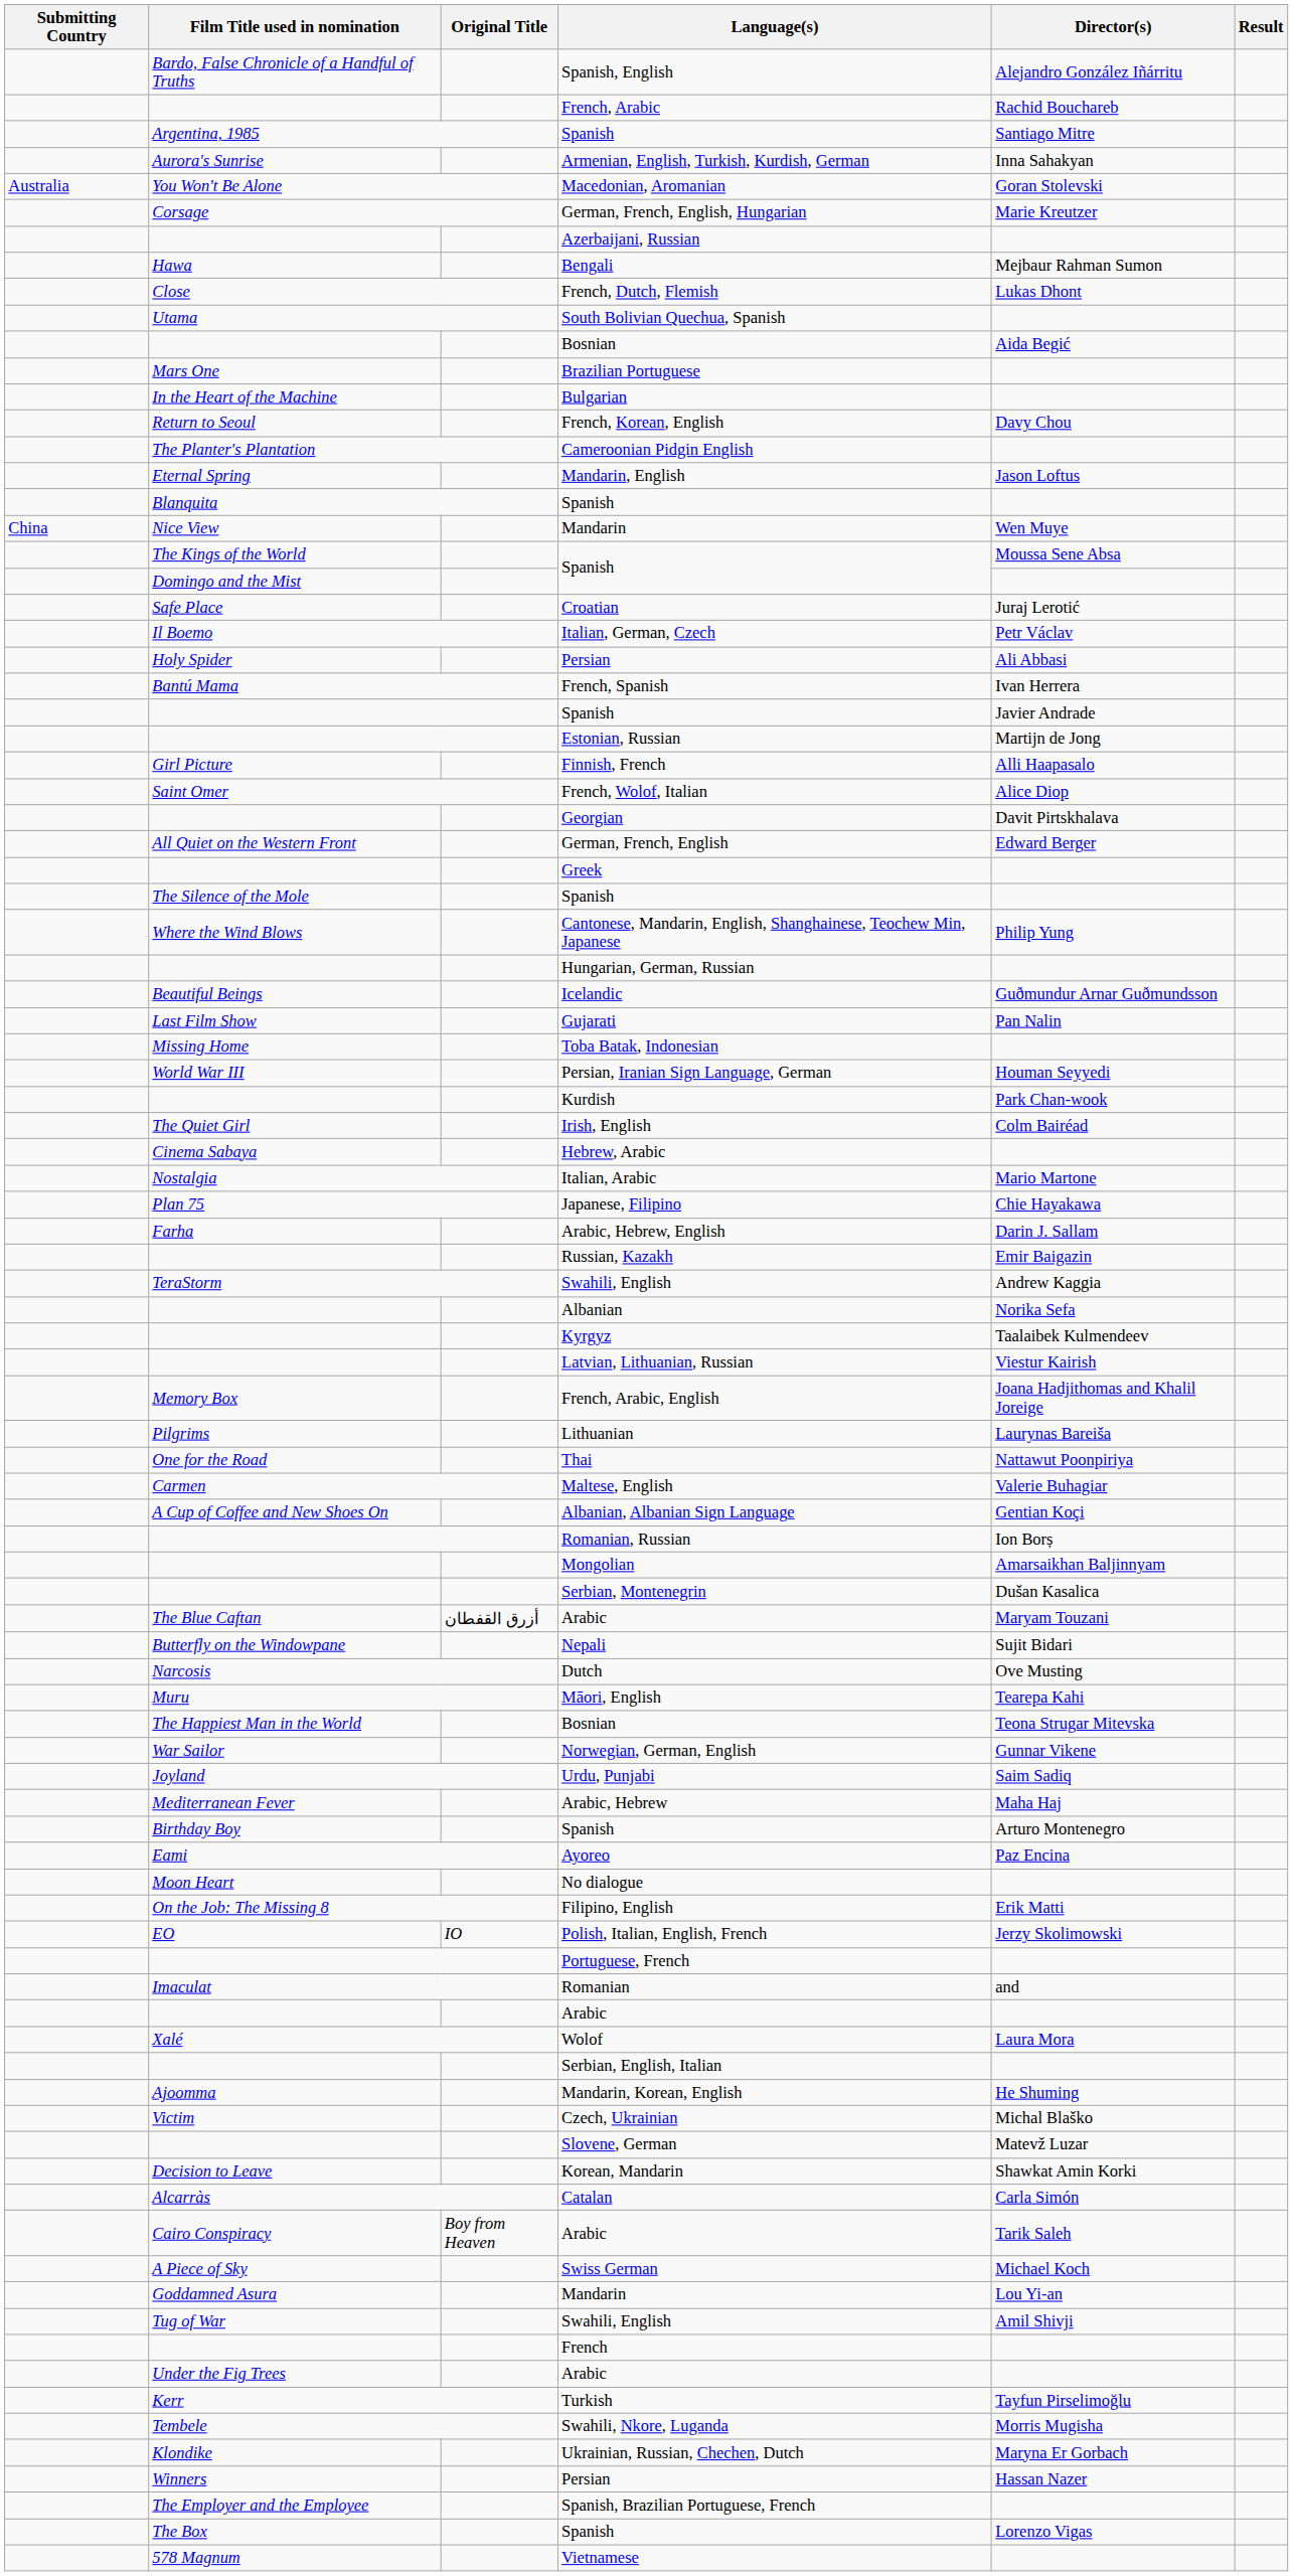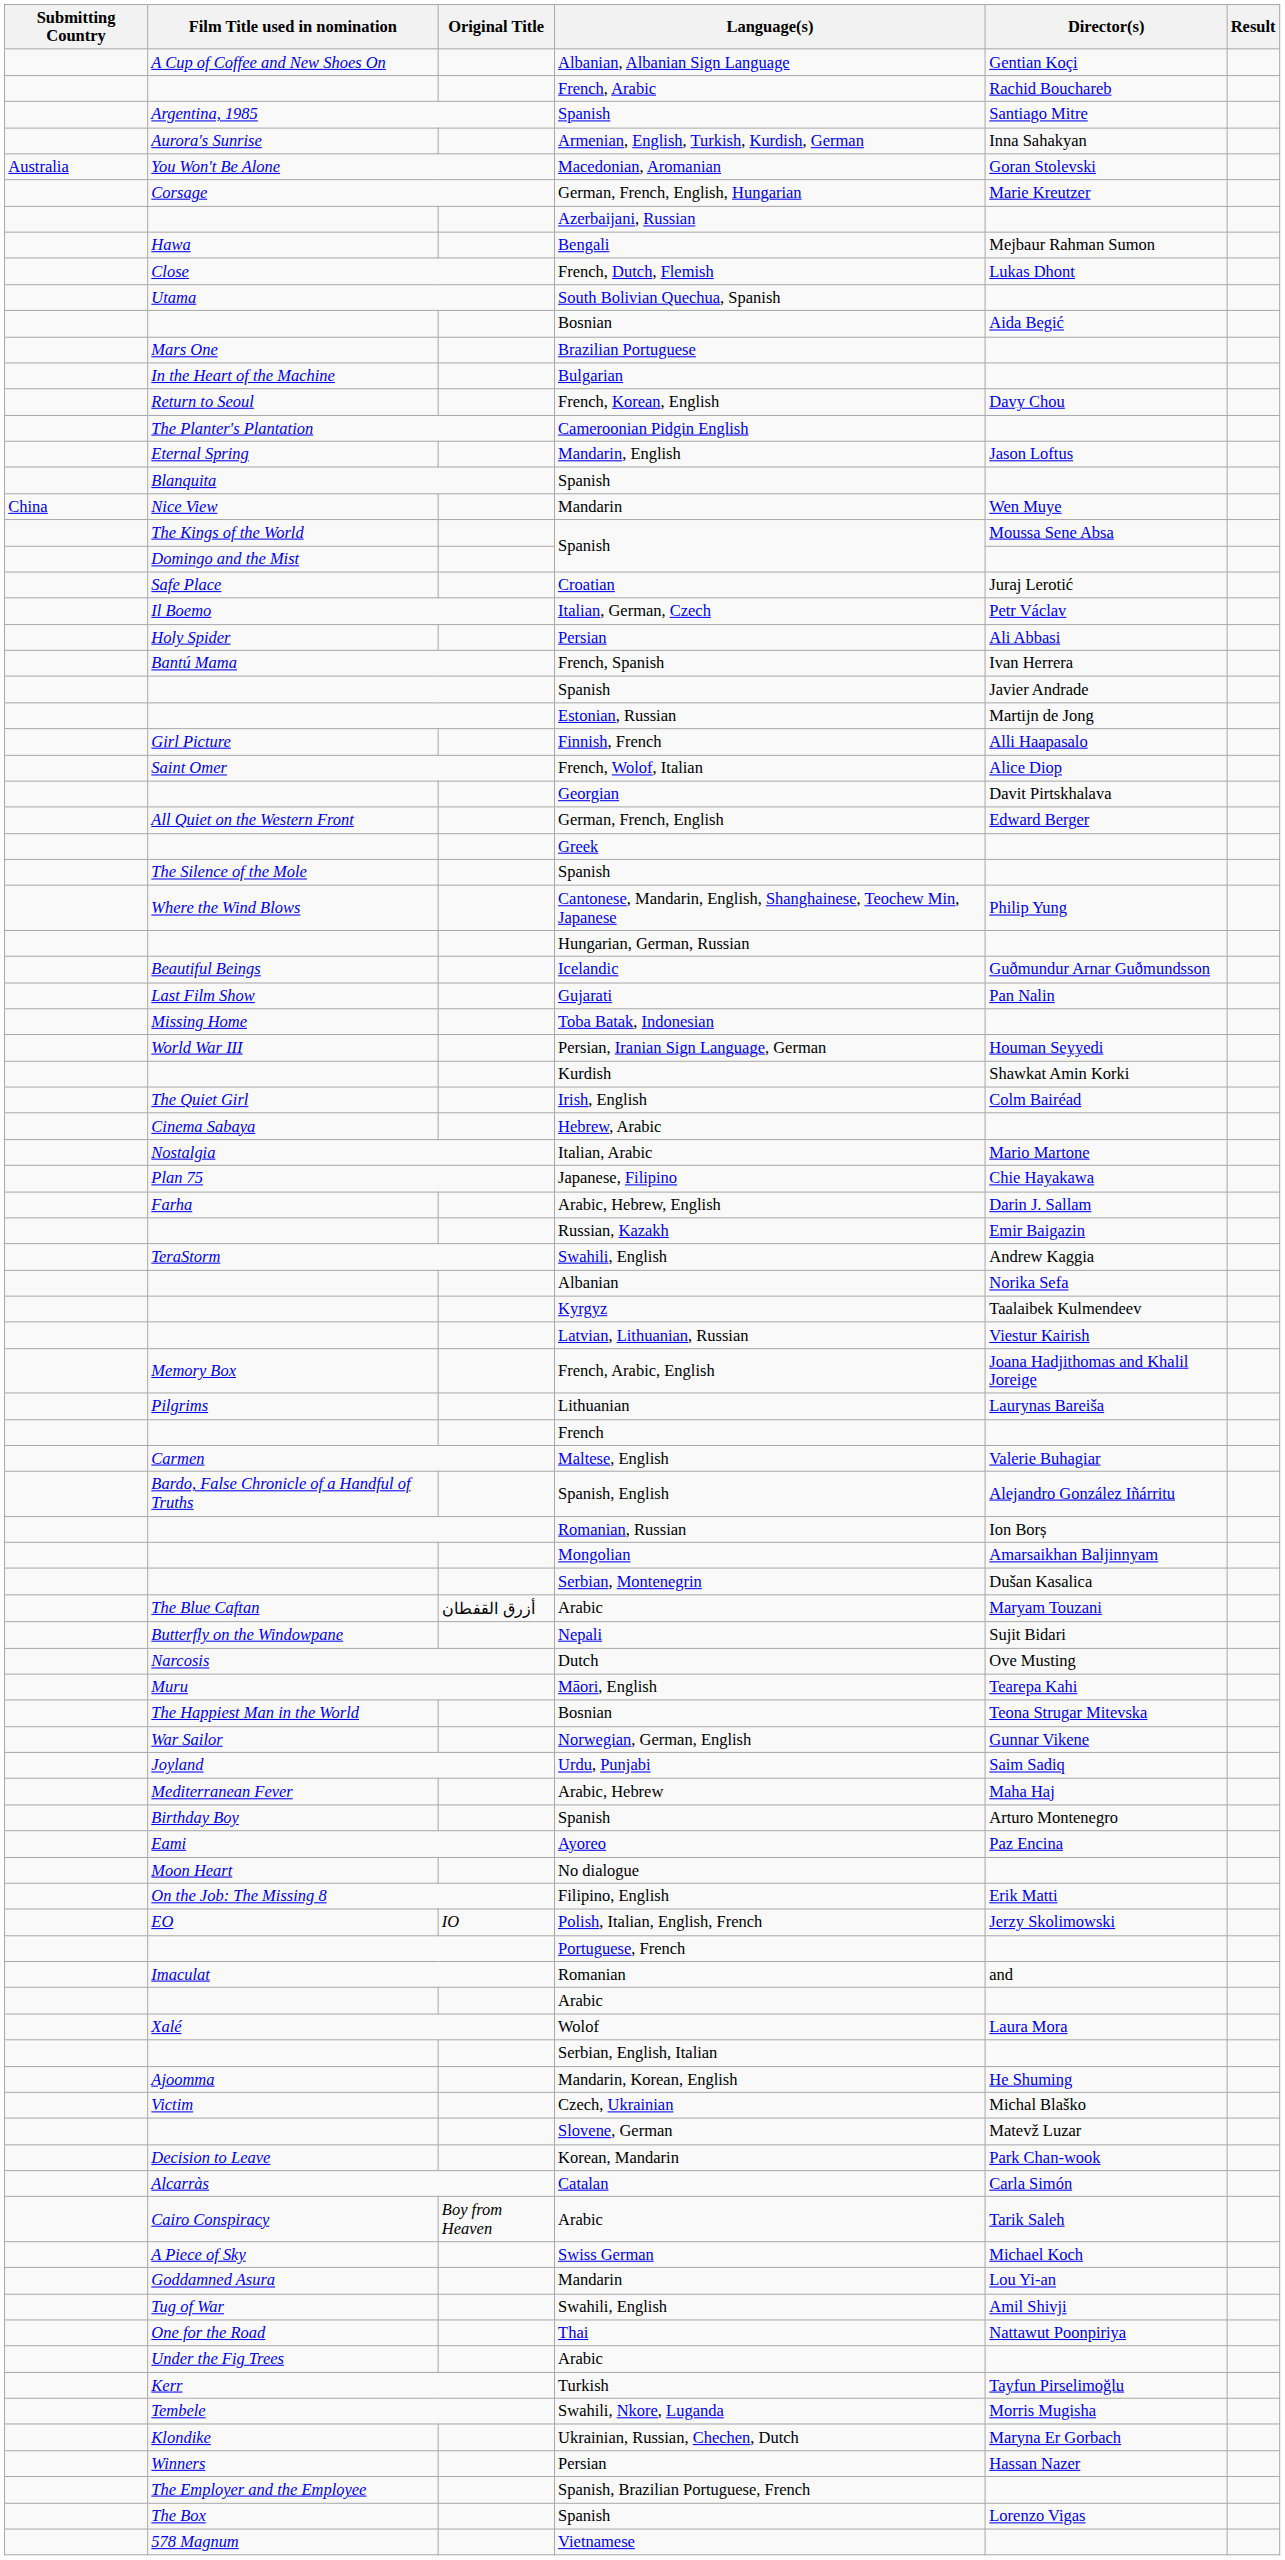rows swapped: Albanian, Albanian Sign Language <-> Spanish, English
Kurdish | Director(s): Park Chan-wook -> Shawkat Amin Korki
rows swapped: French <-> Thai
Korean, Mandarin | Director(s): Shawkat Amin Korki -> Park Chan-wook
